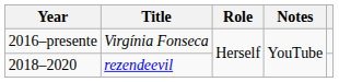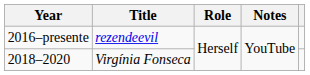2016–presente | Title: Virgínia Fonseca -> rezendeevil
2018–2020 | Title: rezendeevil -> Virgínia Fonseca
